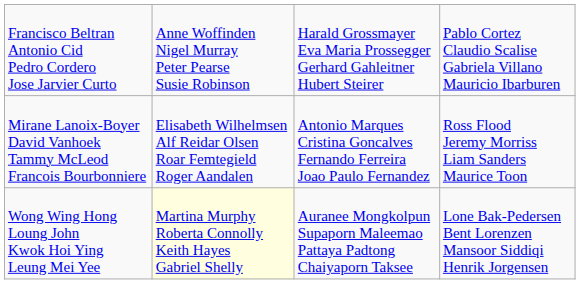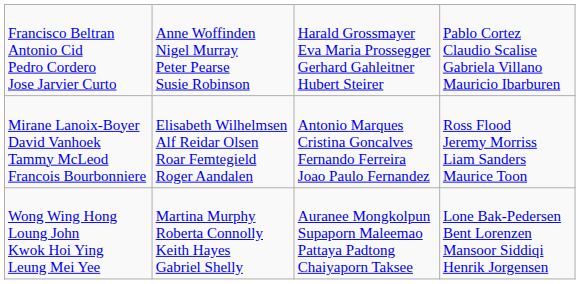Wong Wing Hong Loung John Kwok Hoi Ying Leung Mei Yee | column 2: lightyellow background -> no background
